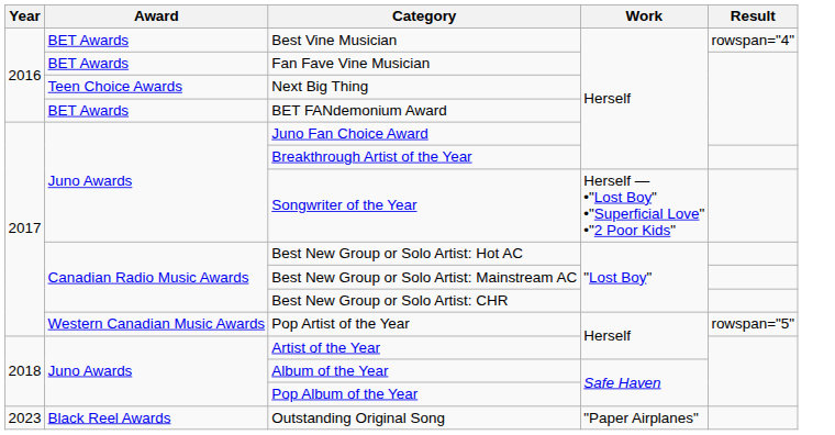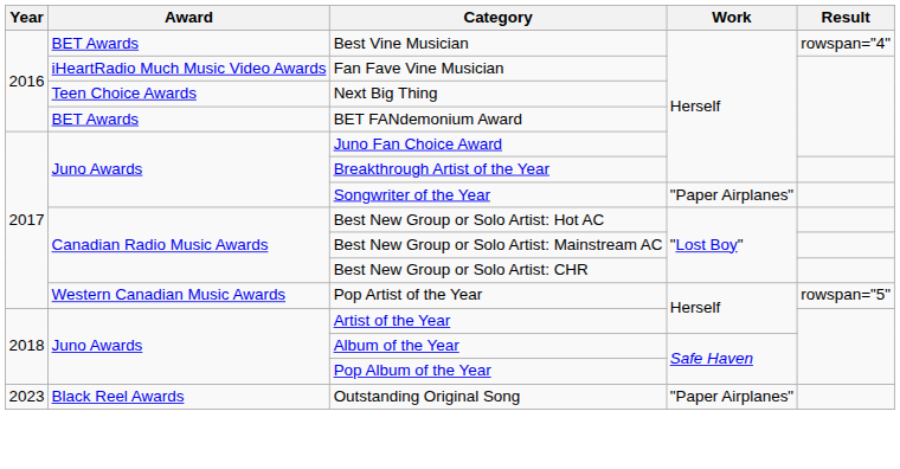Fan Fave Vine Musician | Award: BET Awards -> iHeartRadio Much Music Video Awards
Songwriter of the Year | Work: Herself — •"Lost Boy" •"Superficial Love" •"2 Poor Kids" -> "Paper Airplanes"
